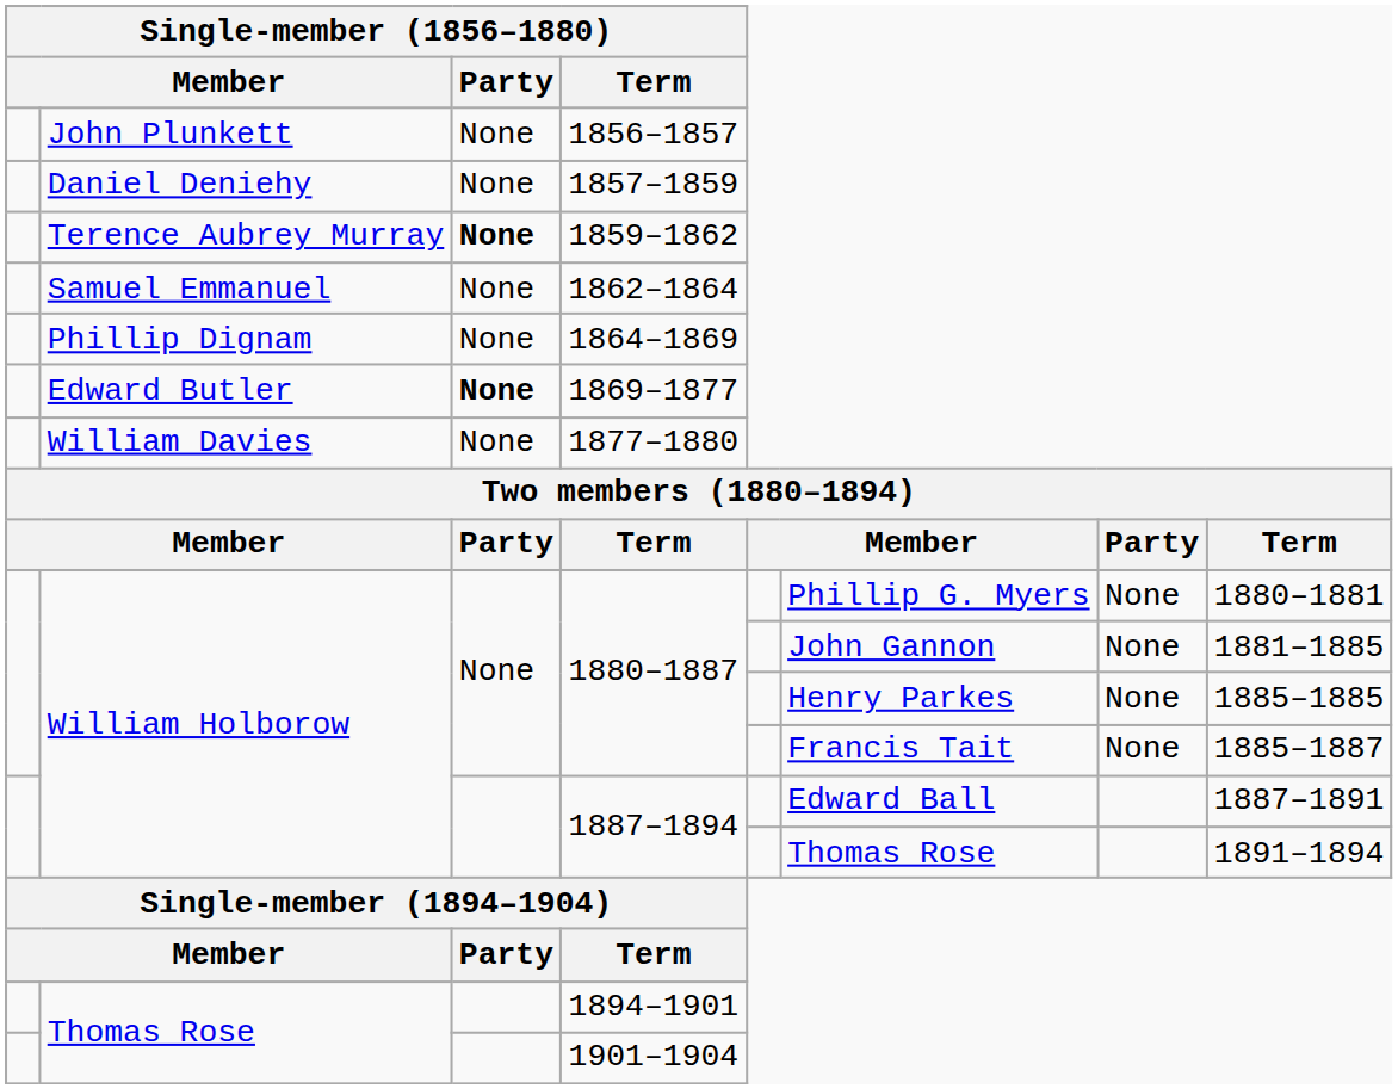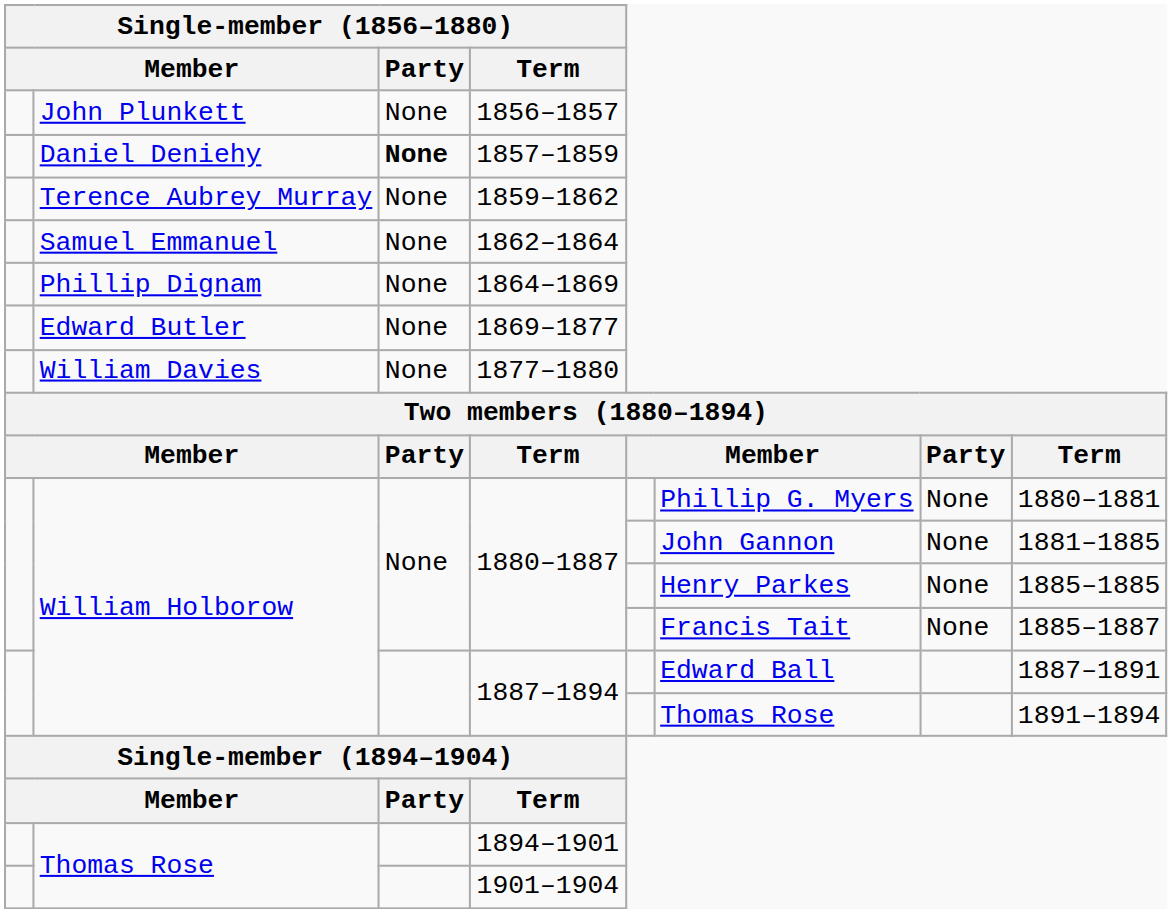1857–1859 | Single-member (1856–1880) / Party: normal -> bold
1859–1862 | Single-member (1856–1880) / Party: bold -> normal
1869–1877 | Single-member (1856–1880) / Party: bold -> normal
